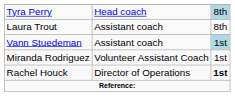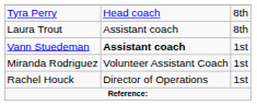Tyra Perry | column 3: lightblue background -> no background
Vann Stuedeman | column 2: normal -> bold
Vann Stuedeman | column 3: lightblue background -> no background
Rachel Houck | column 3: bold -> normal
